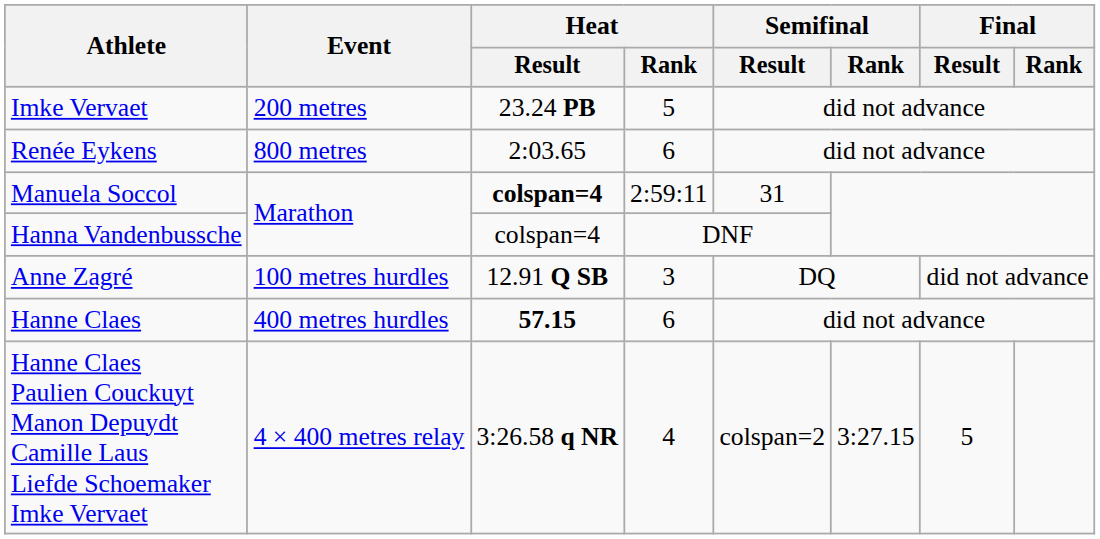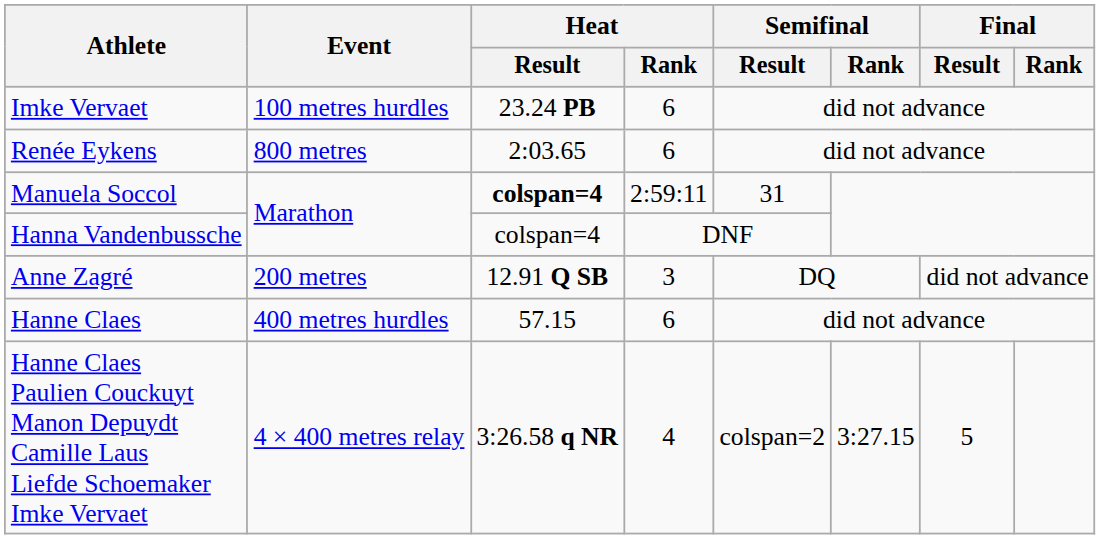Imke Vervaet | Event: 200 metres -> 100 metres hurdles
Imke Vervaet | Heat / Rank: 5 -> 6
Anne Zagré | Event: 100 metres hurdles -> 200 metres
Hanne Claes | Heat / Result: bold -> normal
